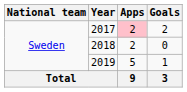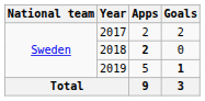2017 | Apps: pink background -> no background
2018 | Apps: normal -> bold
2019 | Goals: normal -> bold
